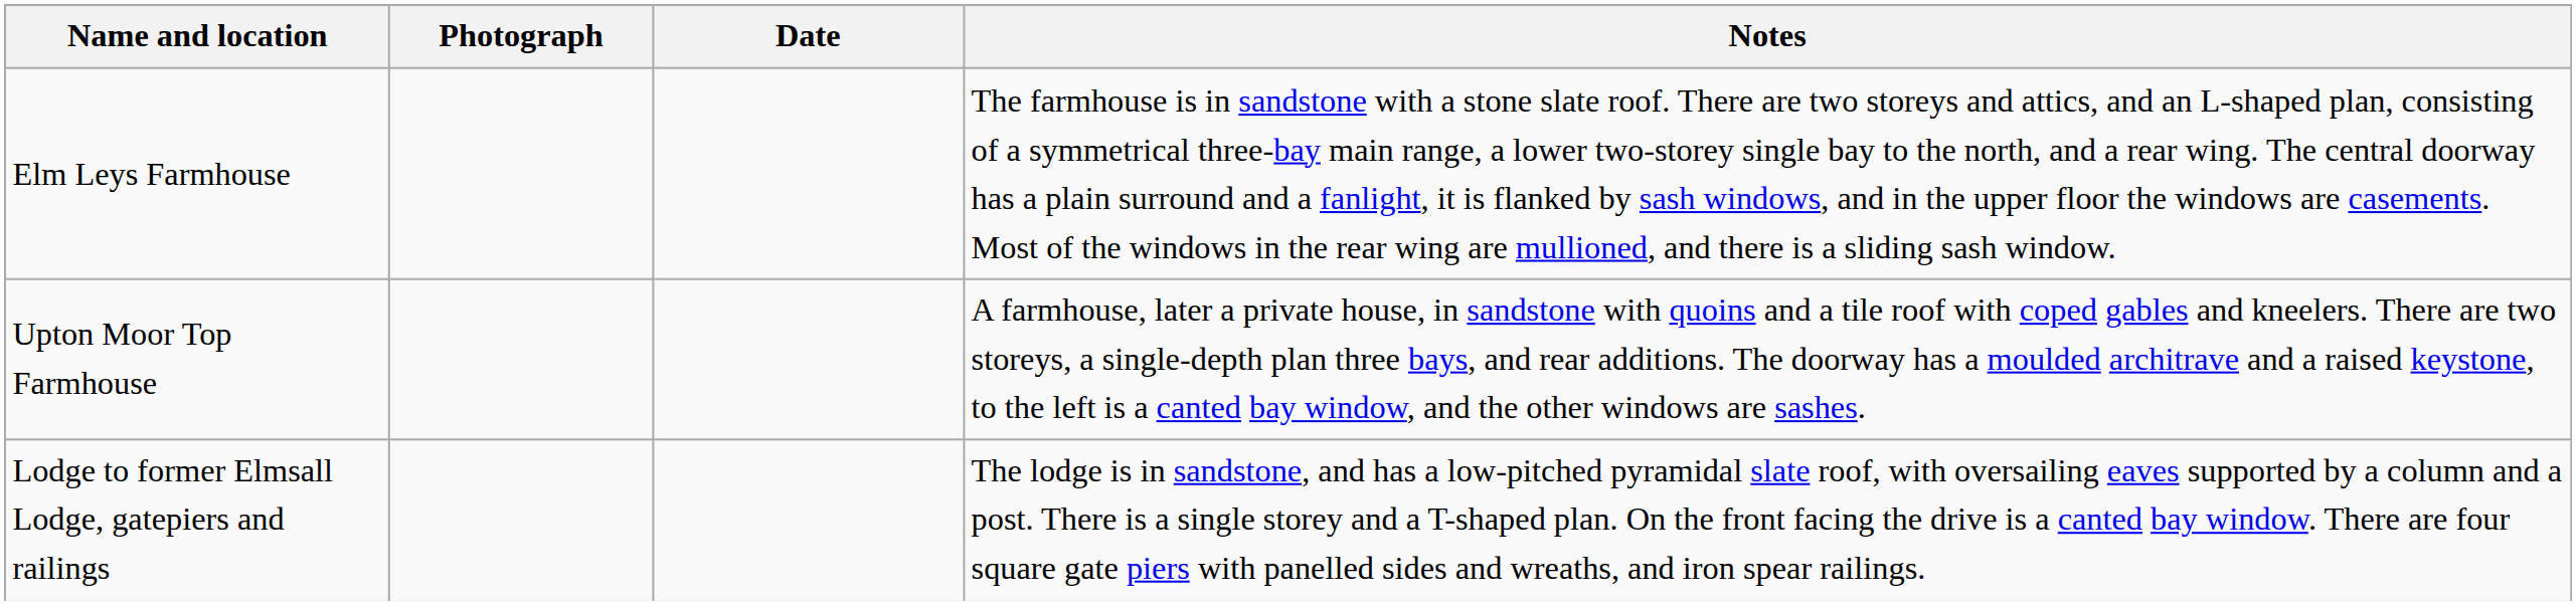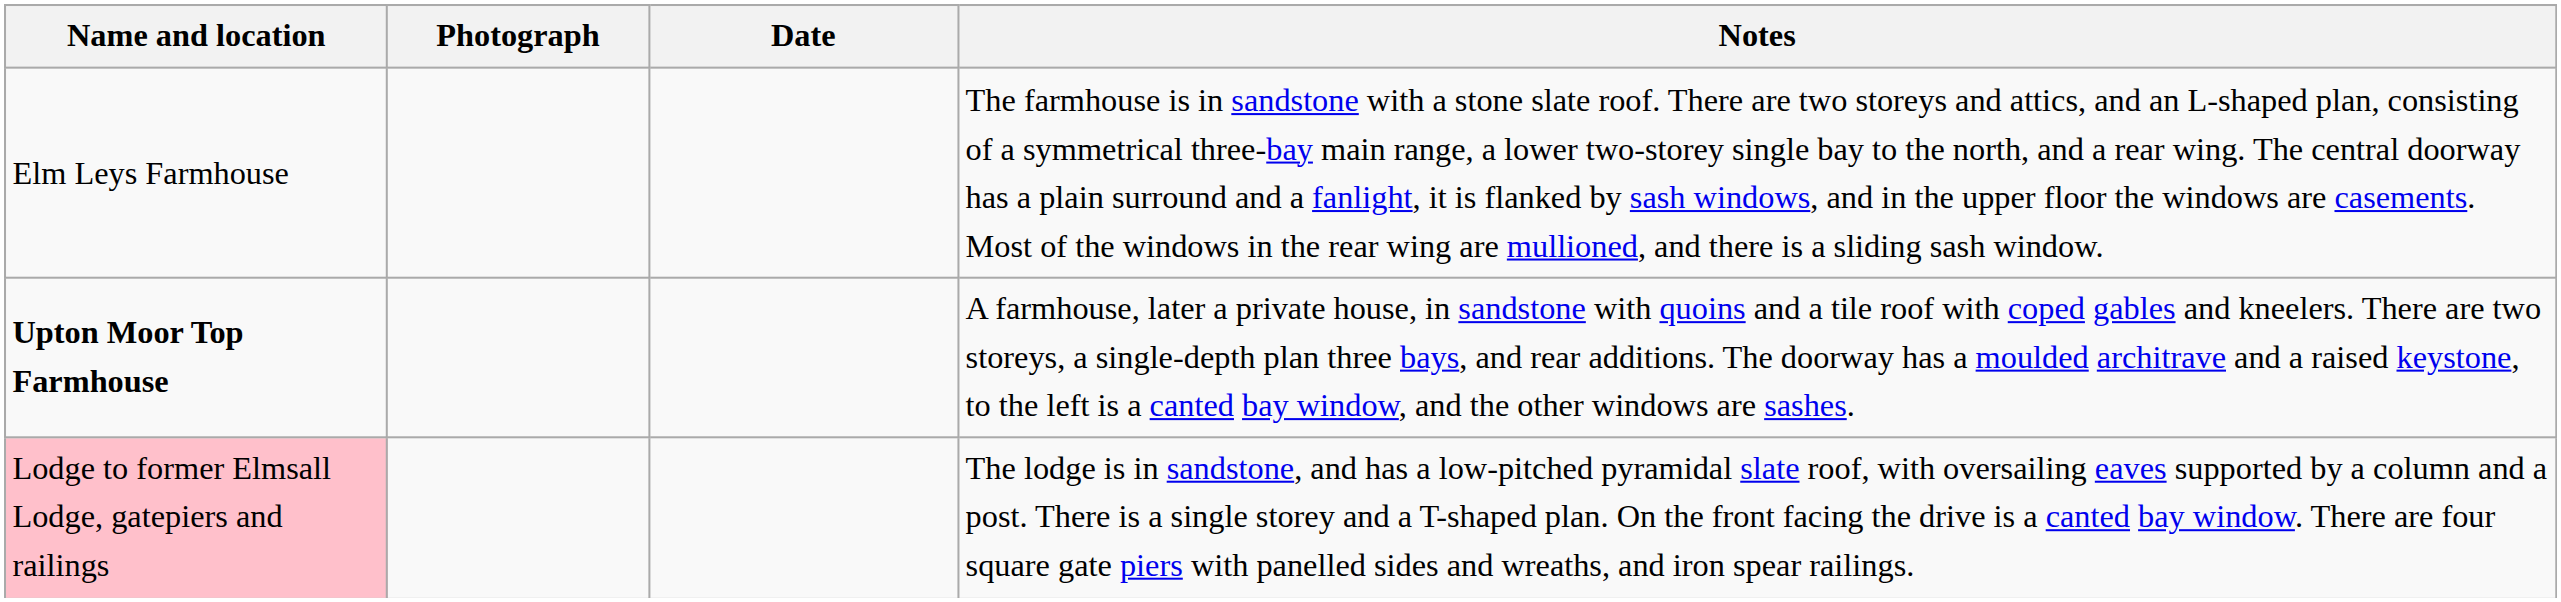Upton Moor Top Farmhouse | Name and location: normal -> bold
Lodge to former Elmsall Lodge, gatepiers and railings | Name and location: no background -> pink background
